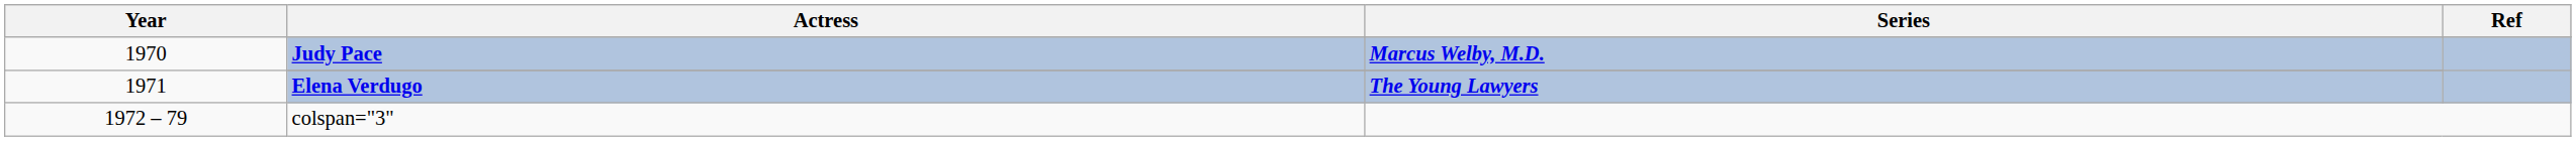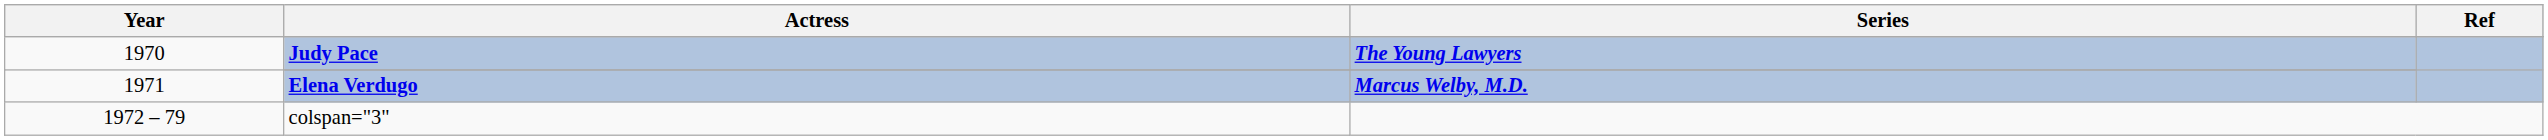Judy Pace | Series: Marcus Welby, M.D. -> The Young Lawyers
Elena Verdugo | Series: The Young Lawyers -> Marcus Welby, M.D.
